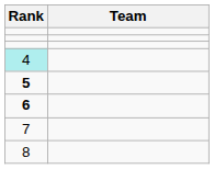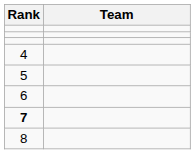row 5 | Rank: paleturquoise background -> no background
row 6 | Rank: bold -> normal
row 7 | Rank: bold -> normal
row 8 | Rank: normal -> bold
